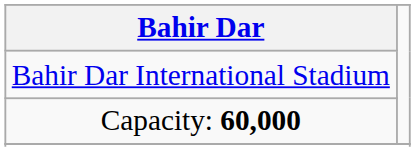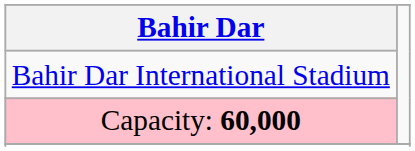Capacity: 60,000 | Bahir Dar: no background -> pink background
